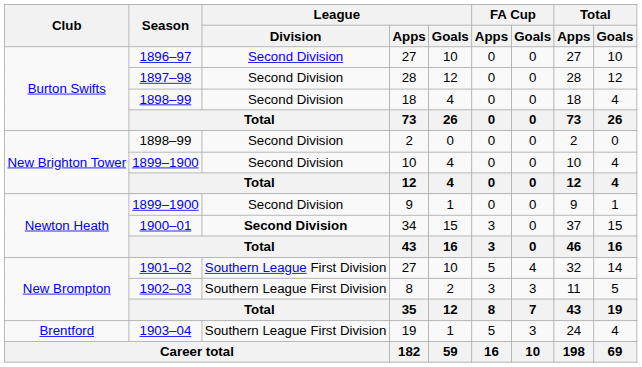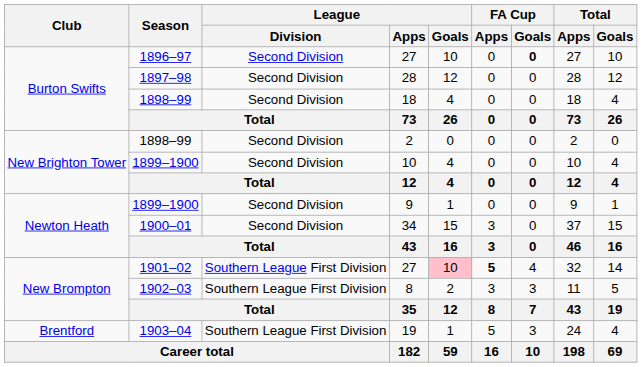1896–97 / 27 | FA Cup / Goals: normal -> bold
34 | League / Division: bold -> normal
1901–02 / 27 | League / Goals: no background -> pink background
1901–02 / 27 | FA Cup / Apps: normal -> bold
